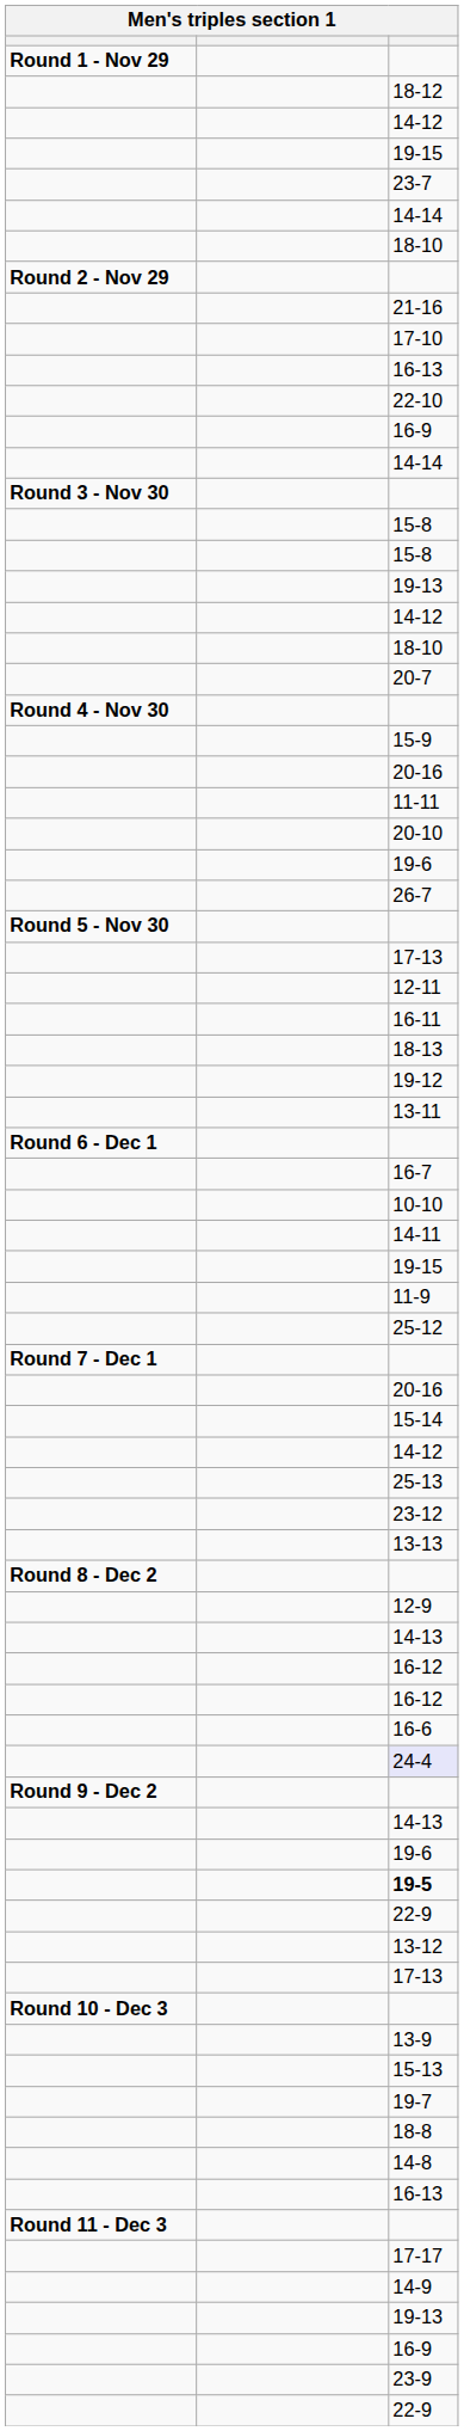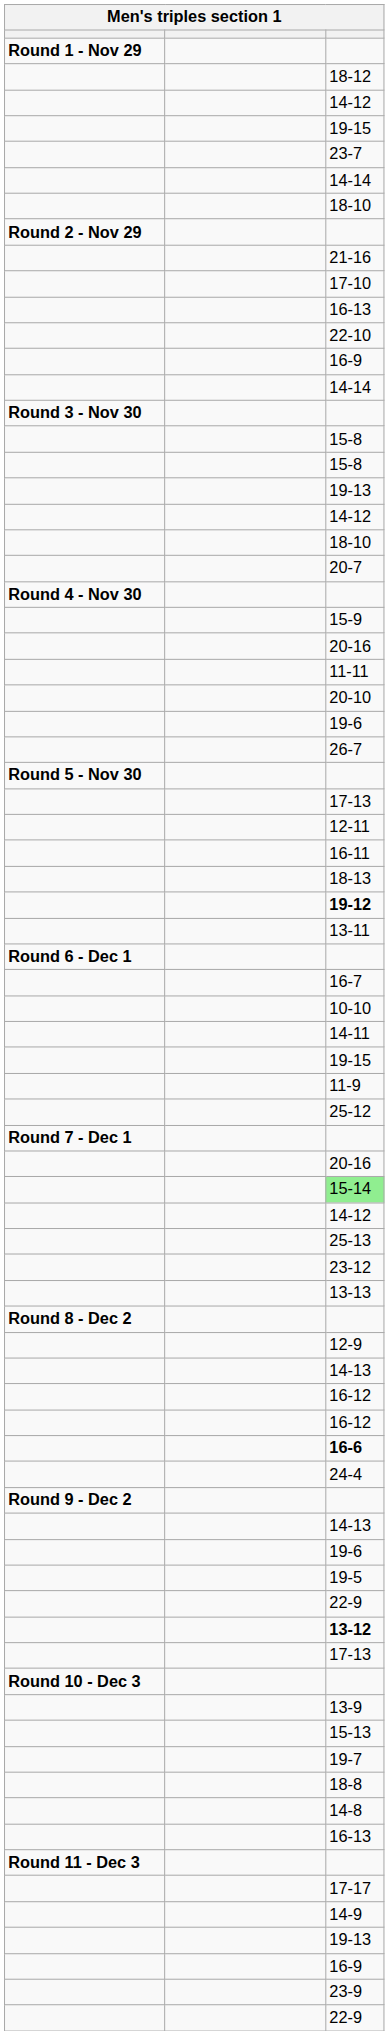19-12 | column 3: normal -> bold
15-14 | column 3: no background -> lightgreen background
16-6 | column 3: normal -> bold
24-4 | column 3: lavender background -> no background
19-5 | column 3: bold -> normal
13-12 | column 3: normal -> bold
